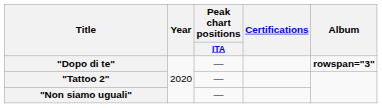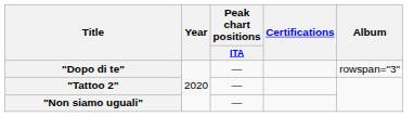"Dopo di te" | Album: bold -> normal
